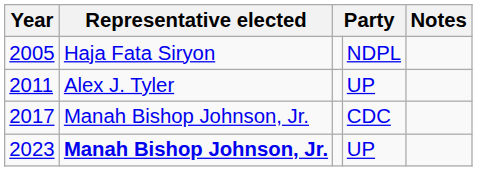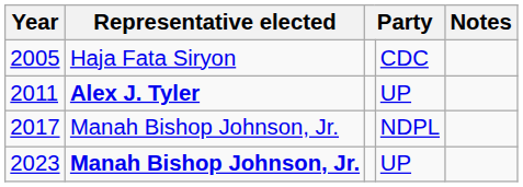2005 | column 4: NDPL -> CDC
2011 | Representative elected: normal -> bold
2017 | column 4: CDC -> NDPL
